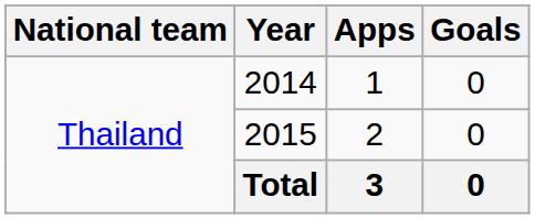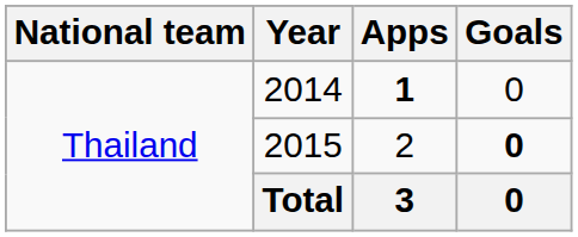2014 | Apps: normal -> bold
2015 | Goals: normal -> bold
